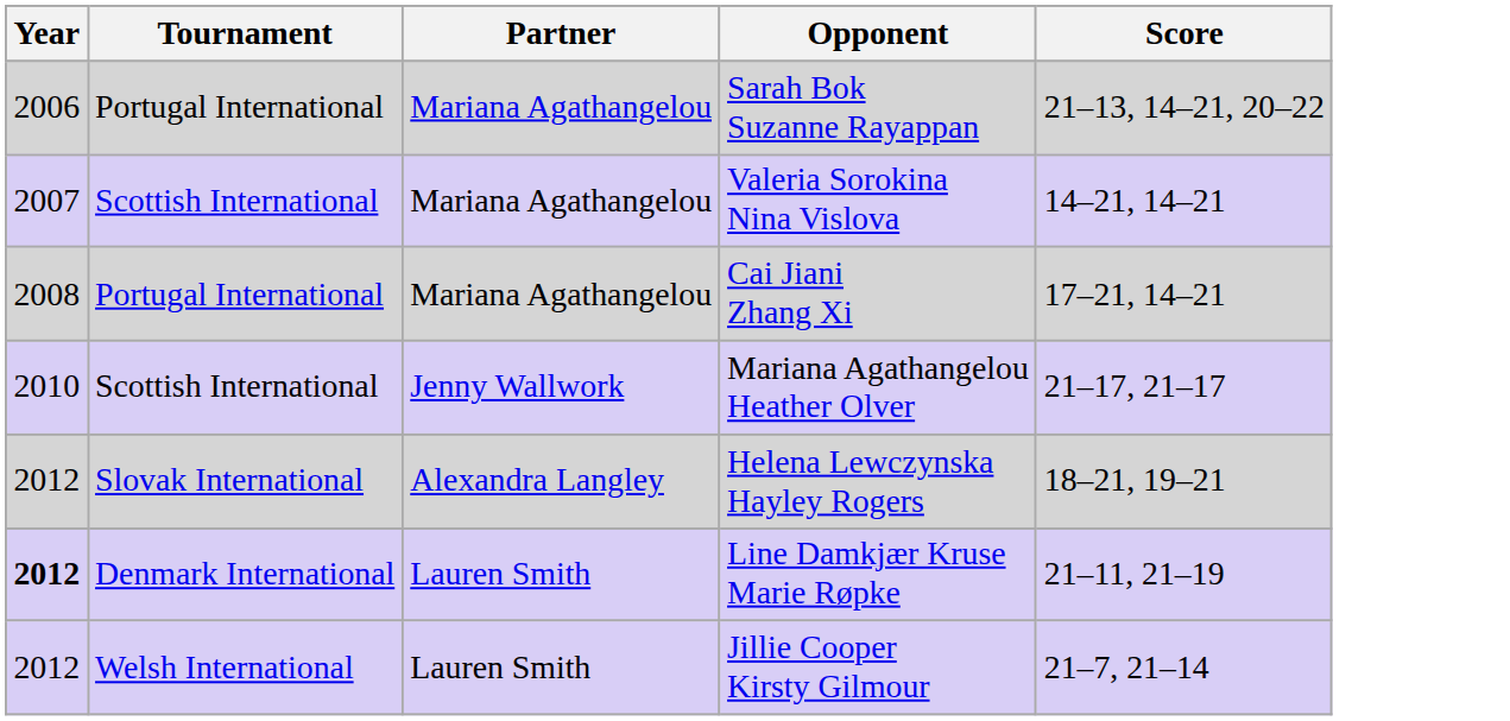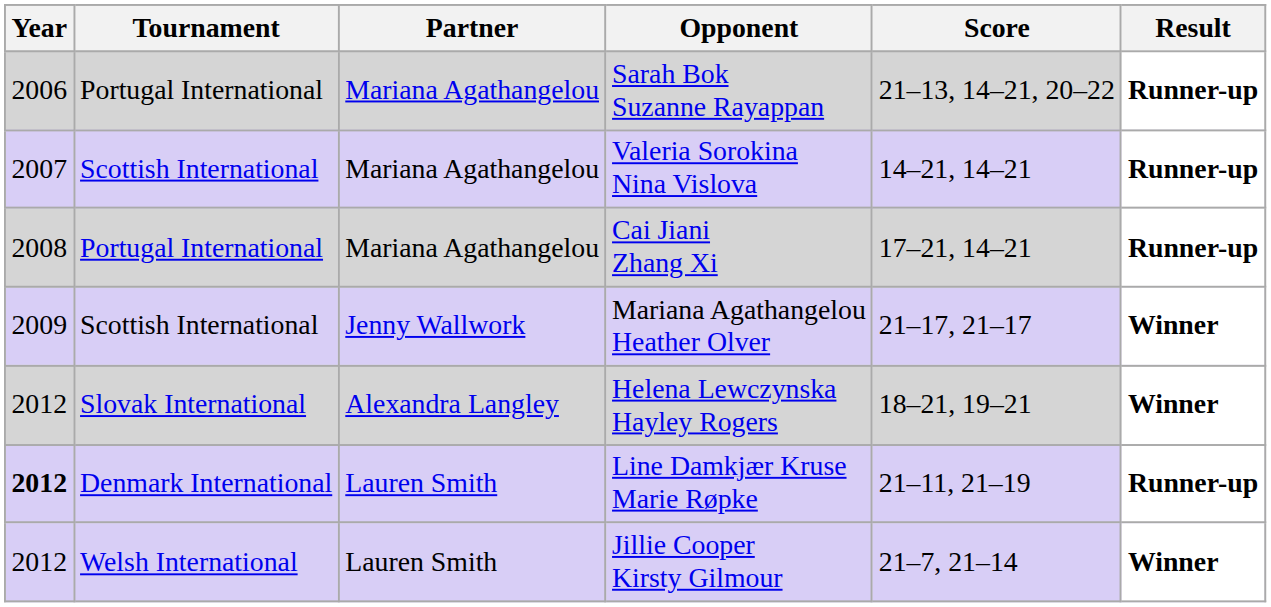+ column: Result | Runner-up | Runner-up | Runner-up | Winner | Winner | Runner-up | Winner
Mariana Agathangelou Heather Olver | Year: 2010 -> 2009
